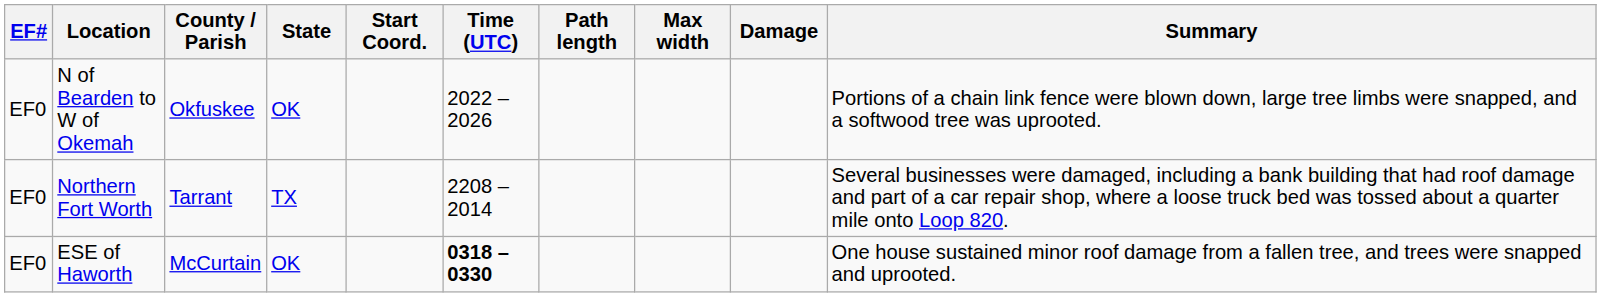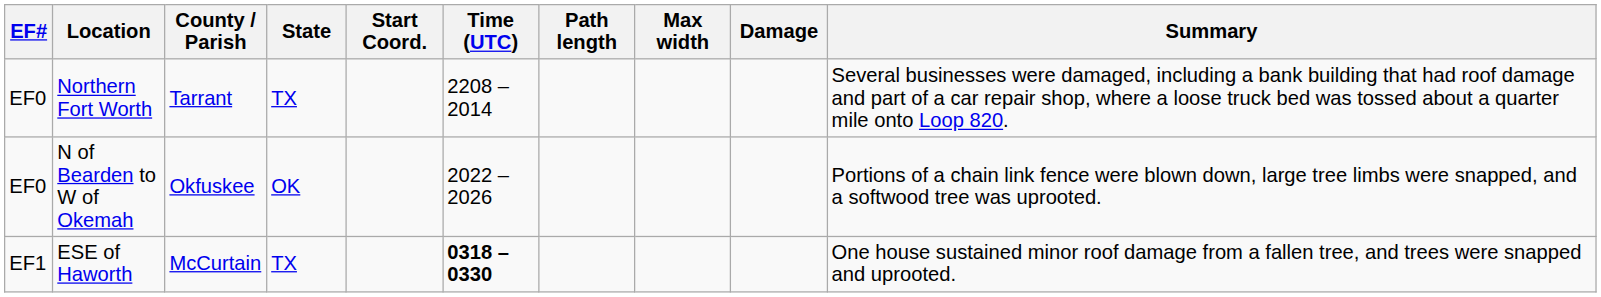rows swapped: N of Bearden to W of Okemah <-> Northern Fort Worth
ESE of Haworth | EF#: EF0 -> EF1
ESE of Haworth | State: OK -> TX
